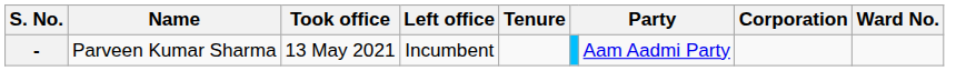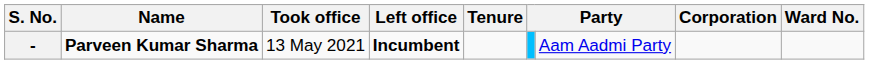- | Name: normal -> bold
- | Left office: normal -> bold
